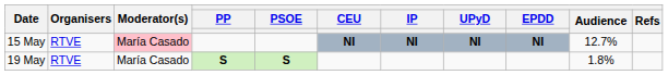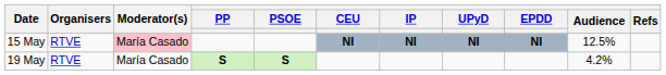15 May | Audience: 12.7% -> 12.5%
19 May | Audience: 1.8% -> 4.2%
